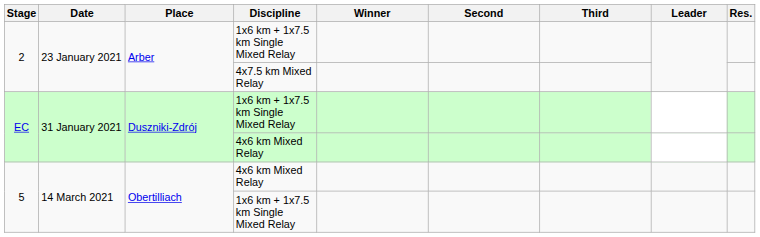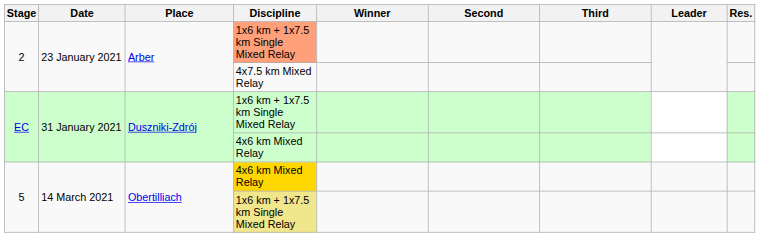2 / 1x6 km + 1x7.5 km Single Mixed Relay | Discipline: no background -> lightsalmon background
5 / 4x6 km Mixed Relay | Discipline: no background -> gold background
5 / 1x6 km + 1x7.5 km Single Mixed Relay | Discipline: no background -> khaki background
